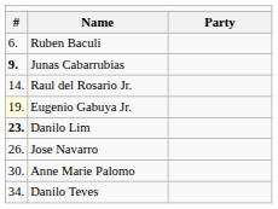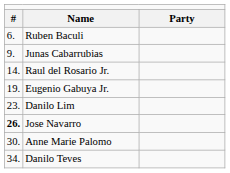Junas Cabarrubias | column 1: bold -> normal
Eugenio Gabuya Jr. | column 1: lightyellow background -> no background
Danilo Lim | column 1: bold -> normal
Jose Navarro | column 1: normal -> bold
